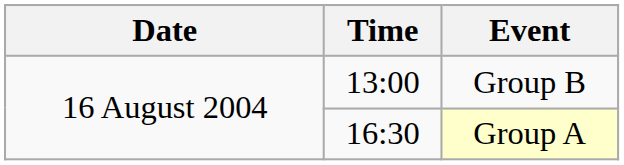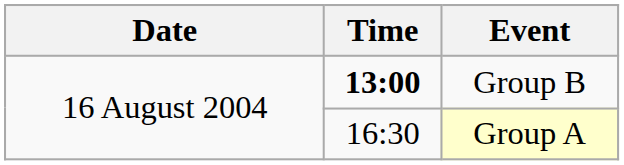Group B | Time: normal -> bold
